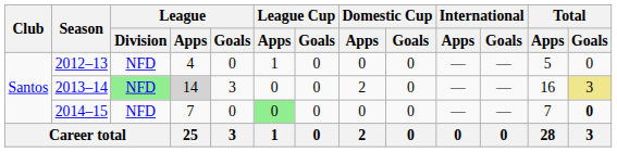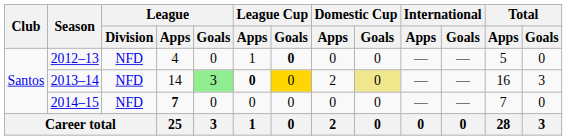2012–13 | League Cup / Goals: normal -> bold
2013–14 | League / Division: lightgreen background -> no background
2013–14 | League / Apps: lightgrey background -> no background
2013–14 | League / Goals: no background -> lightgreen background
2013–14 | League Cup / Apps: normal -> bold
2013–14 | League Cup / Goals: no background -> gold background
2013–14 | Domestic Cup / Goals: no background -> khaki background
2013–14 | Total / Goals: khaki background -> no background
2014–15 | League / Apps: normal -> bold
2014–15 | League Cup / Apps: lightgreen background -> no background
2014–15 | Total / Goals: bold -> normal
